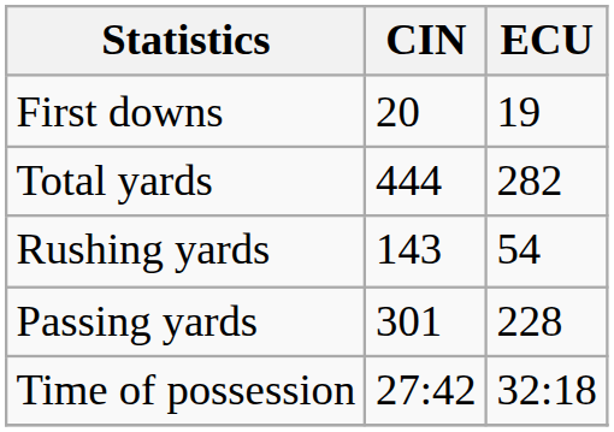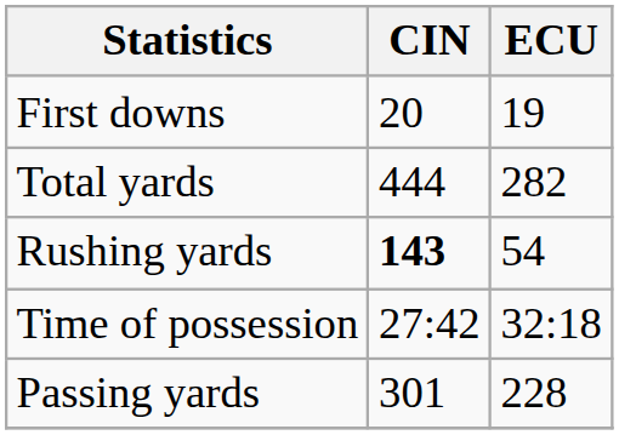Rushing yards | CIN: normal -> bold
rows swapped: Passing yards <-> Time of possession
